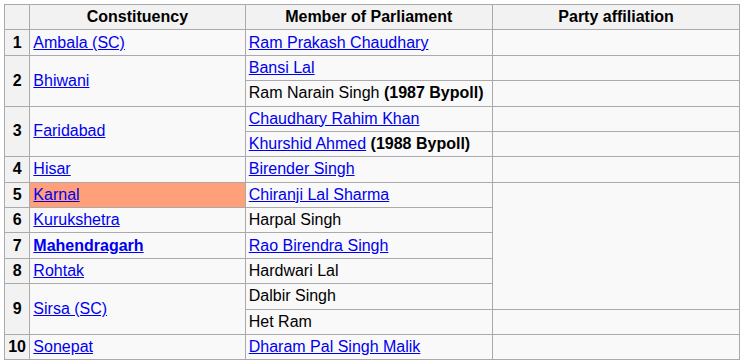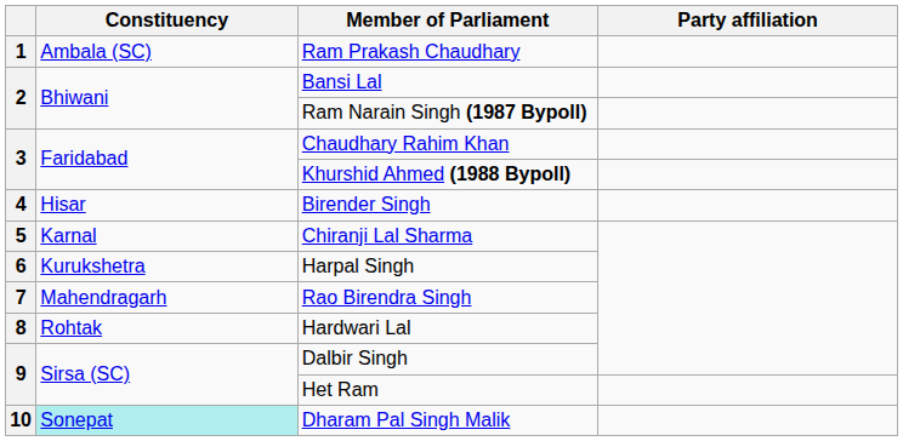Chiranji Lal Sharma | Constituency: lightsalmon background -> no background
Rao Birendra Singh | Constituency: bold -> normal
Dharam Pal Singh Malik | Constituency: no background -> paleturquoise background
